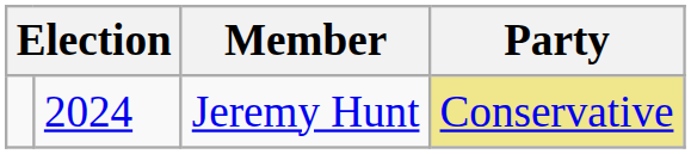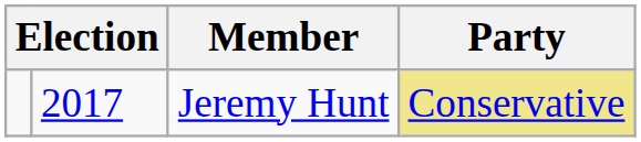Jeremy Hunt | column 2: 2024 -> 2017
